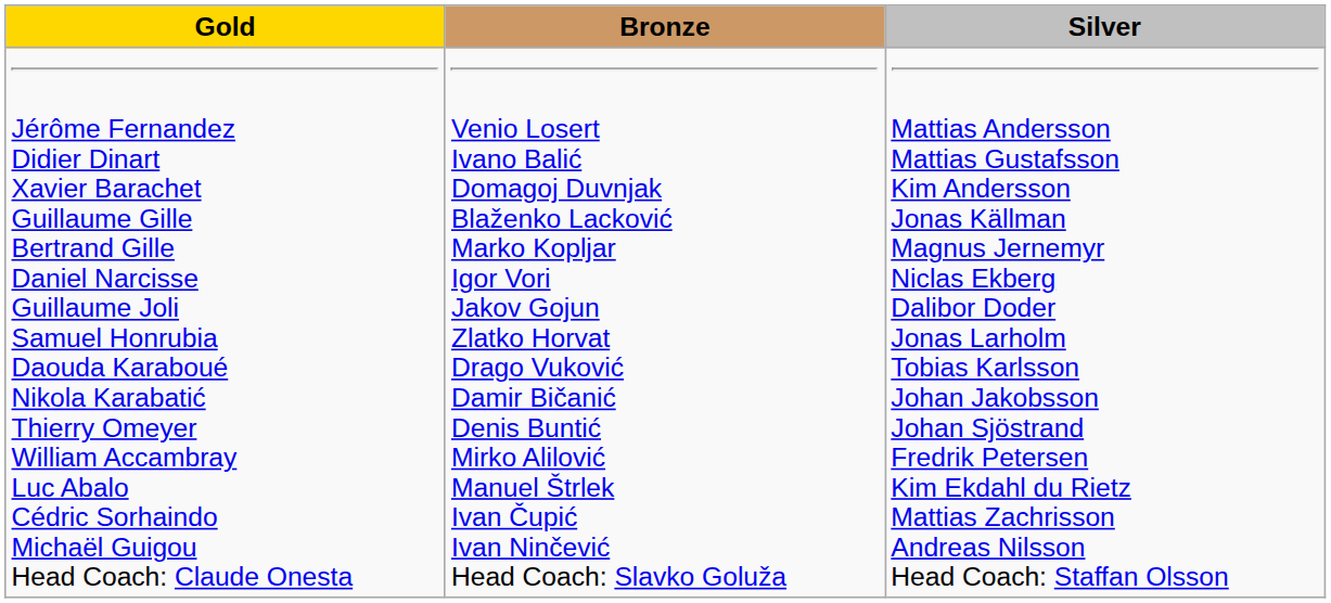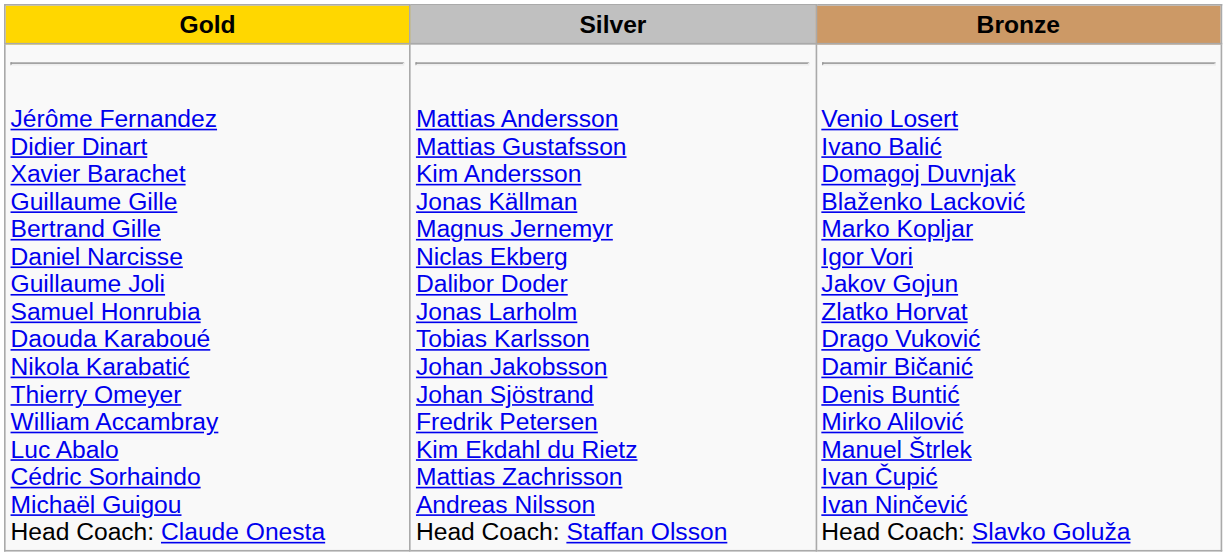columns swapped: Silver <-> Bronze
